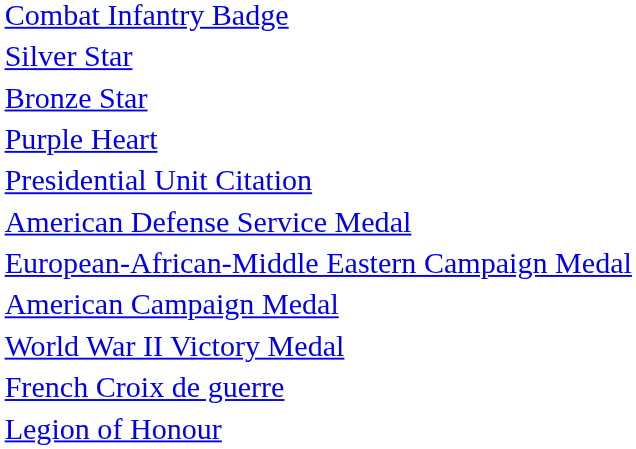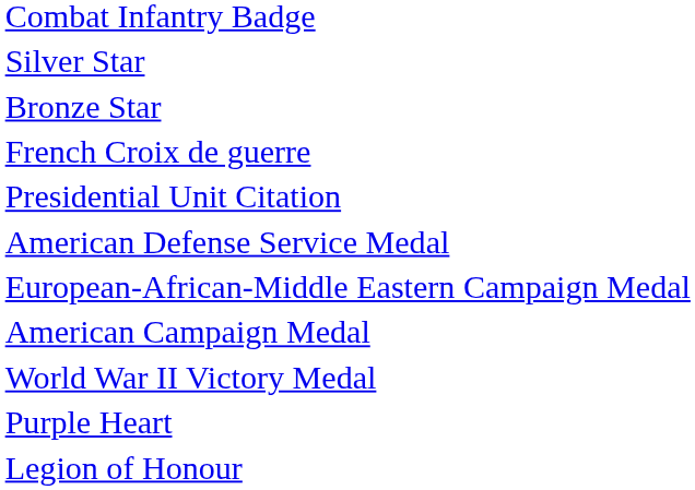row 4 | column 1: Purple Heart -> French Croix de guerre
row 10 | column 1: French Croix de guerre -> Purple Heart
